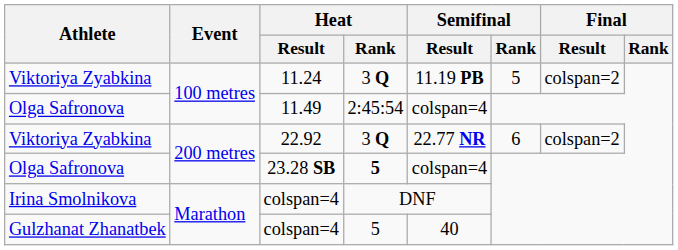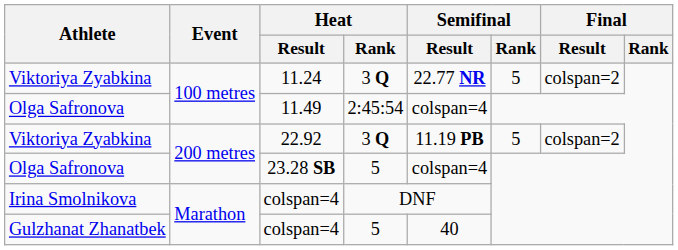11.24 | Semifinal / Result: 11.19 PB -> 22.77 NR
22.92 | Semifinal / Result: 22.77 NR -> 11.19 PB
22.92 | Semifinal / Rank: 6 -> 5
23.28 SB | Heat / Rank: bold -> normal
